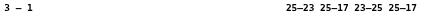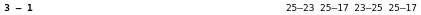row 1 | column 2: bold -> normal
